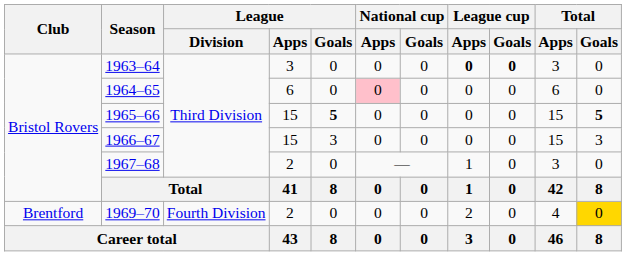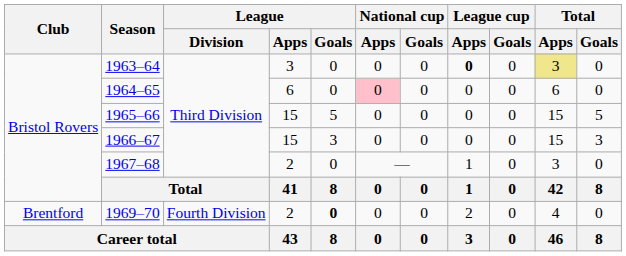1963–64 | League cup / Goals: bold -> normal
1963–64 | Total / Apps: no background -> khaki background
1965–66 | League / Goals: bold -> normal
1965–66 | Total / Goals: bold -> normal
1969–70 | League / Goals: normal -> bold
1969–70 | Total / Goals: gold background -> no background
